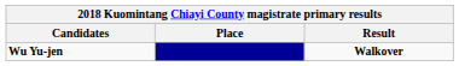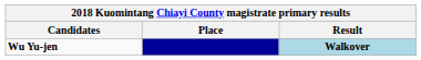Wu Yu-jen | Result: no background -> lightblue background
